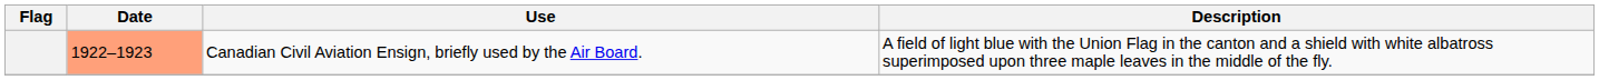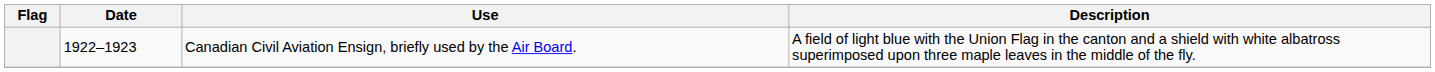row 2 | Date: lightsalmon background -> no background
